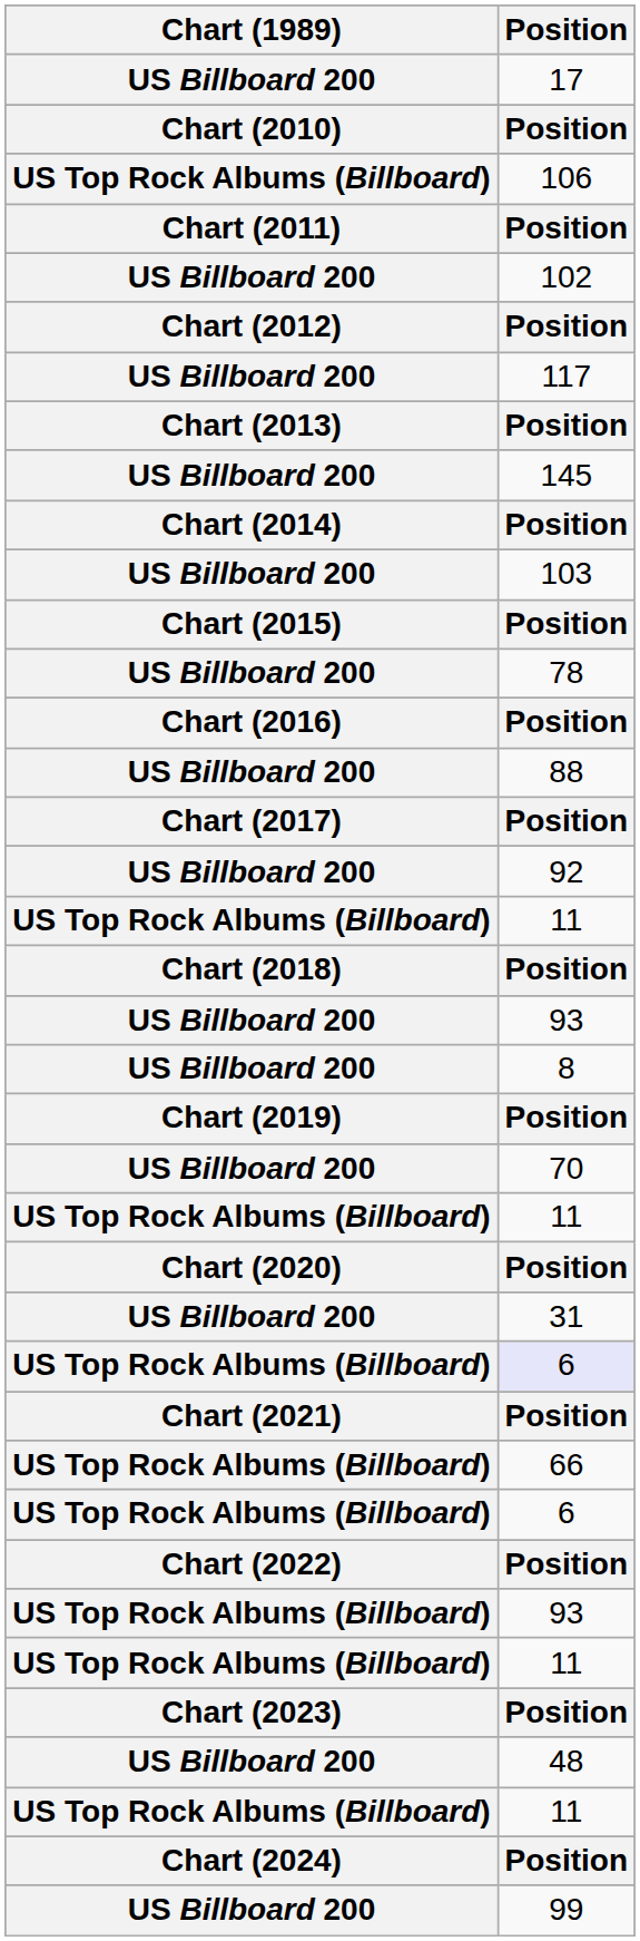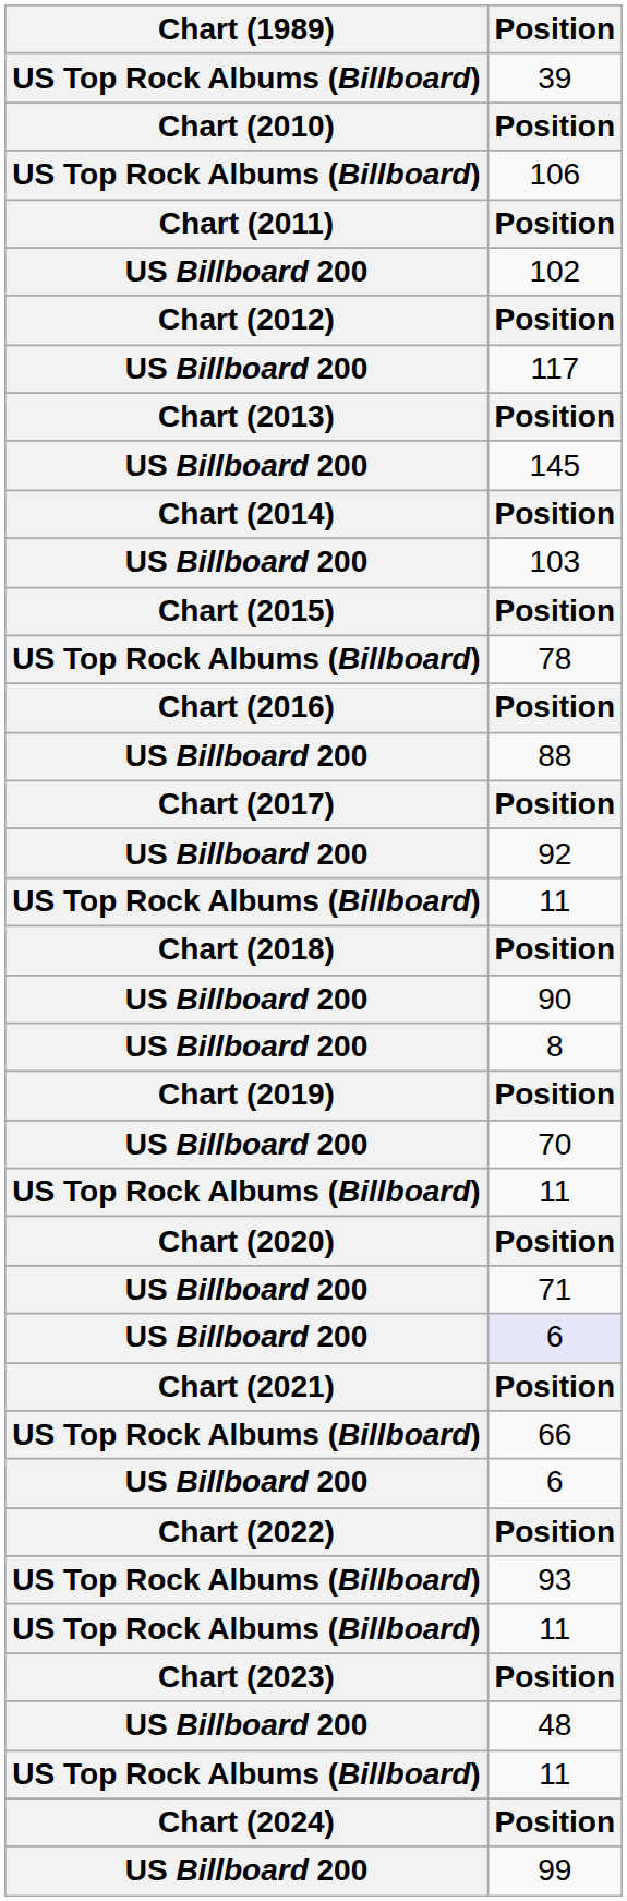row 2 | Chart (1989): US Billboard 200 -> US Top Rock Albums (Billboard)
row 2 | Position: 17 -> 39
row 14 | Chart (1989): US Billboard 200 -> US Top Rock Albums (Billboard)
row 21 | Position: 93 -> 90
row 27 | Position: 31 -> 71
row 28 | Chart (1989): US Top Rock Albums (Billboard) -> US Billboard 200
row 31 | Chart (1989): US Top Rock Albums (Billboard) -> US Billboard 200
